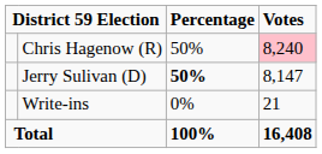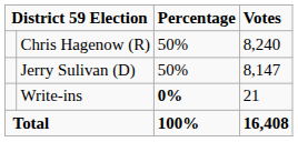Chris Hagenow (R) | Votes: pink background -> no background
Jerry Sulivan (D) | Percentage: bold -> normal
Write-ins | Percentage: normal -> bold
